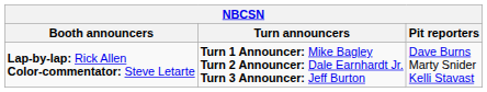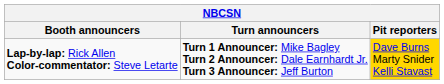Lap-by-lap: Rick Allen Color-commentator: Steve Letarte | Pit reporters: no background -> gold background
